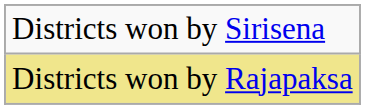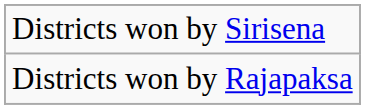row 2 | column 1: khaki background -> no background
